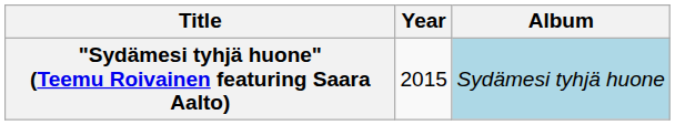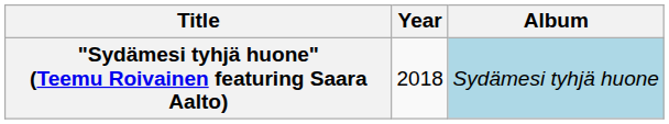row 2 | Year: 2015 -> 2018
